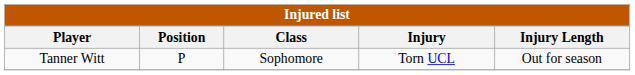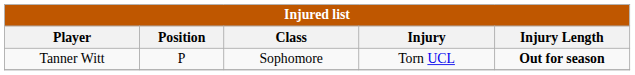Tanner Witt | Injury Length: normal -> bold
